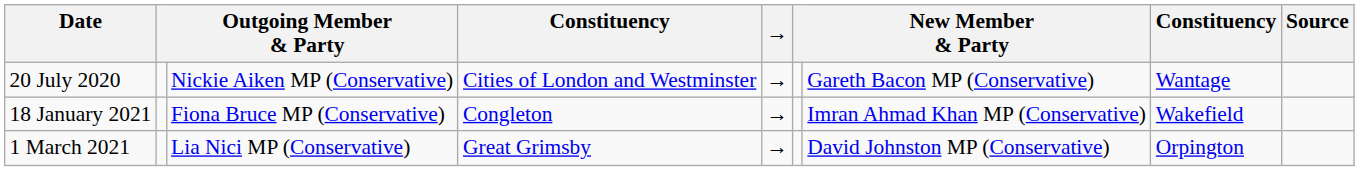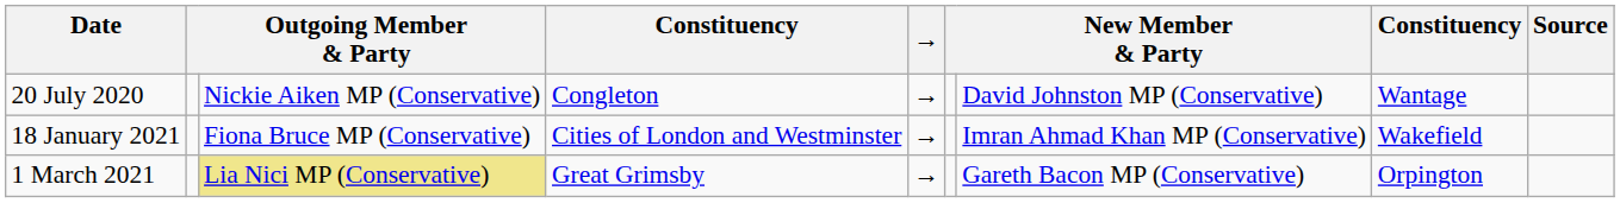20 July 2020 | column 4: Cities of London and Westminster -> Congleton
20 July 2020 | column 7: Gareth Bacon MP (Conservative) -> David Johnston MP (Conservative)
18 January 2021 | column 4: Congleton -> Cities of London and Westminster
1 March 2021 | column 3: no background -> khaki background
1 March 2021 | column 7: David Johnston MP (Conservative) -> Gareth Bacon MP (Conservative)
